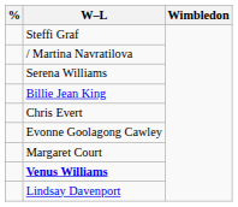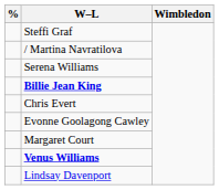Billie Jean King | W–L: normal -> bold
